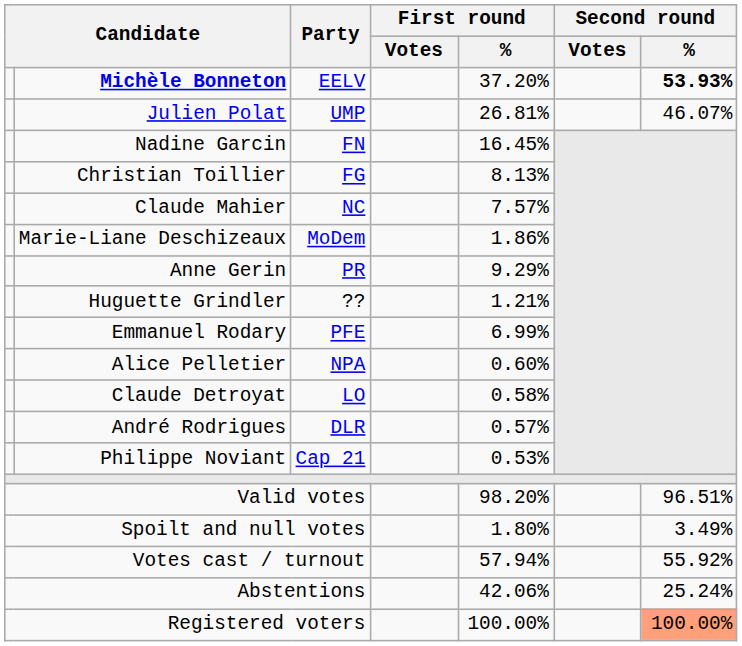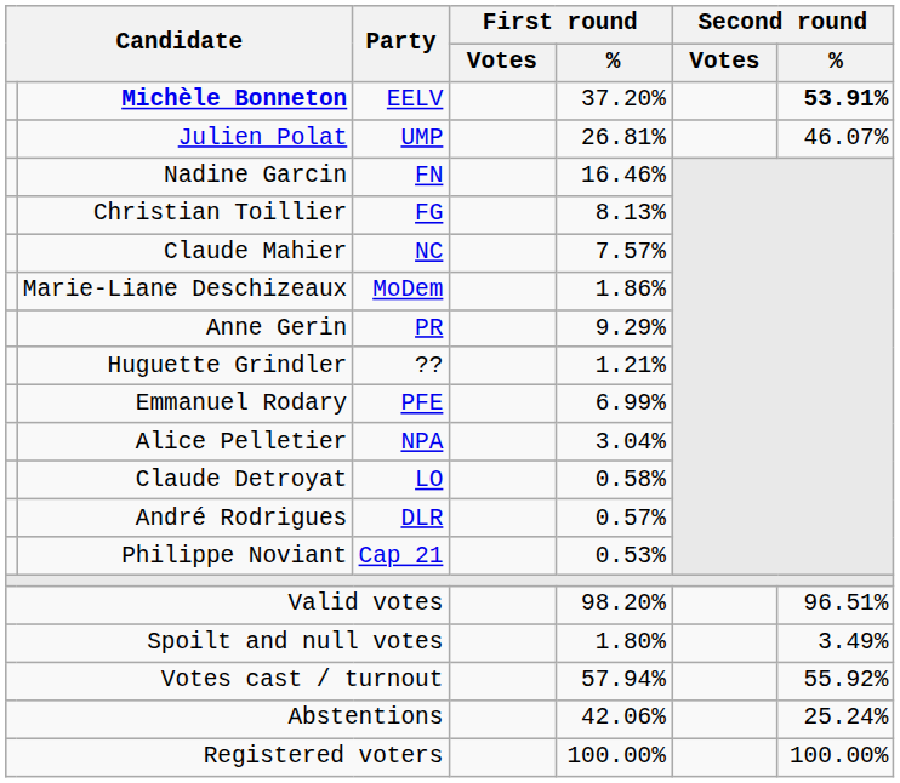Michèle Bonneton | Second round / %: 53.93% -> 53.91%
Nadine Garcin | First round / %: 16.45% -> 16.46%
Alice Pelletier | First round / %: 0.60% -> 3.04%
Registered voters | Second round / %: lightsalmon background -> no background
